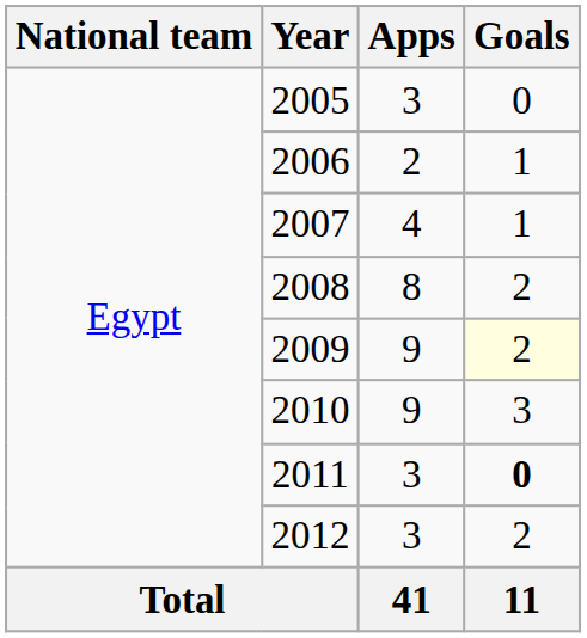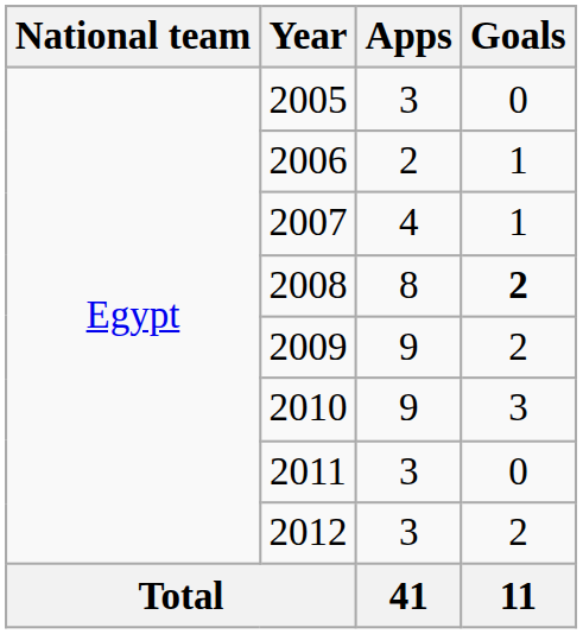2008 | Goals: normal -> bold
2009 | Goals: lightyellow background -> no background
2011 | Goals: bold -> normal
